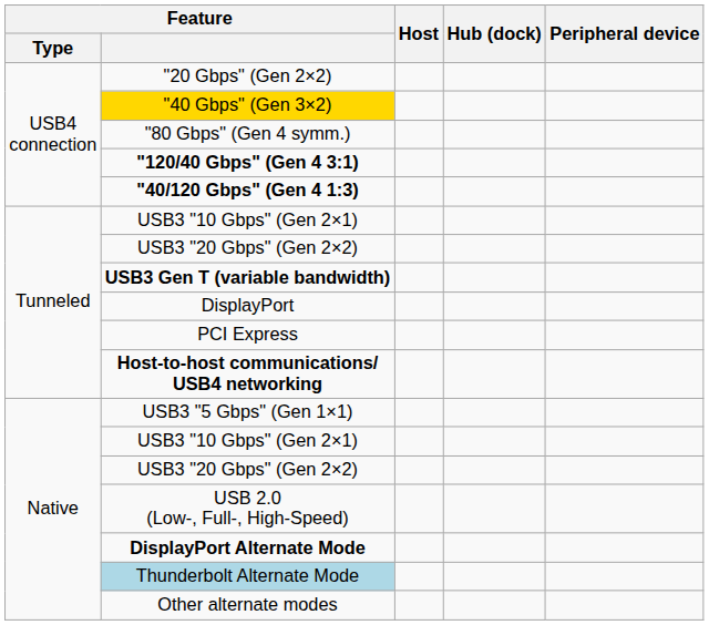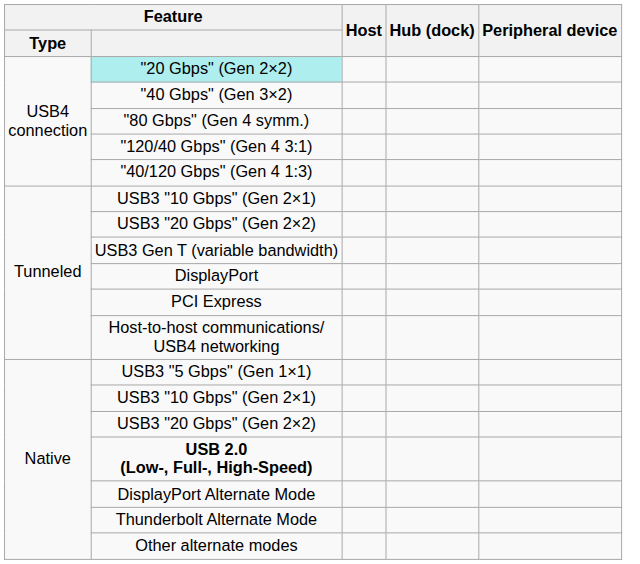"20 Gbps" (Gen 2×2) | Feature: no background -> paleturquoise background
"40 Gbps" (Gen 3×2) | Feature: gold background -> no background
"120/40 Gbps" (Gen 4 3:1) | Feature: bold -> normal
"40/120 Gbps" (Gen 4 1:3) | Feature: bold -> normal
USB3 Gen T (variable bandwidth) | Feature: bold -> normal
Host-to-host communications/ USB4 networking | Feature: bold -> normal
USB 2.0 (Low-, Full-, High-Speed) | Feature: normal -> bold
DisplayPort Alternate Mode | Feature: bold -> normal
Thunderbolt Alternate Mode | Feature: lightblue background -> no background
